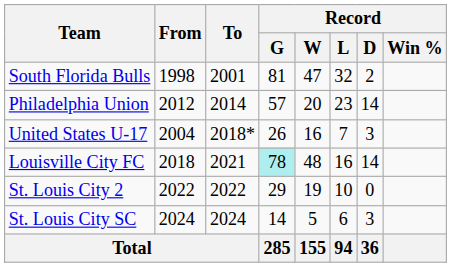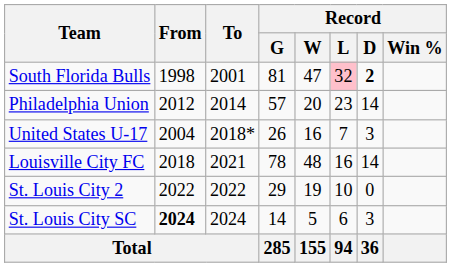South Florida Bulls | Record / L: no background -> pink background
South Florida Bulls | Record / D: normal -> bold
Louisville City FC | Record / G: paleturquoise background -> no background
St. Louis City SC | From: normal -> bold
